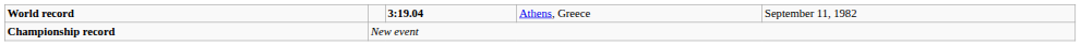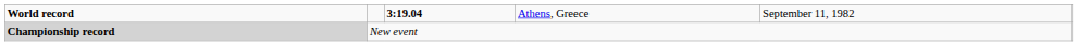Championship record | column 1: no background -> lightgrey background
